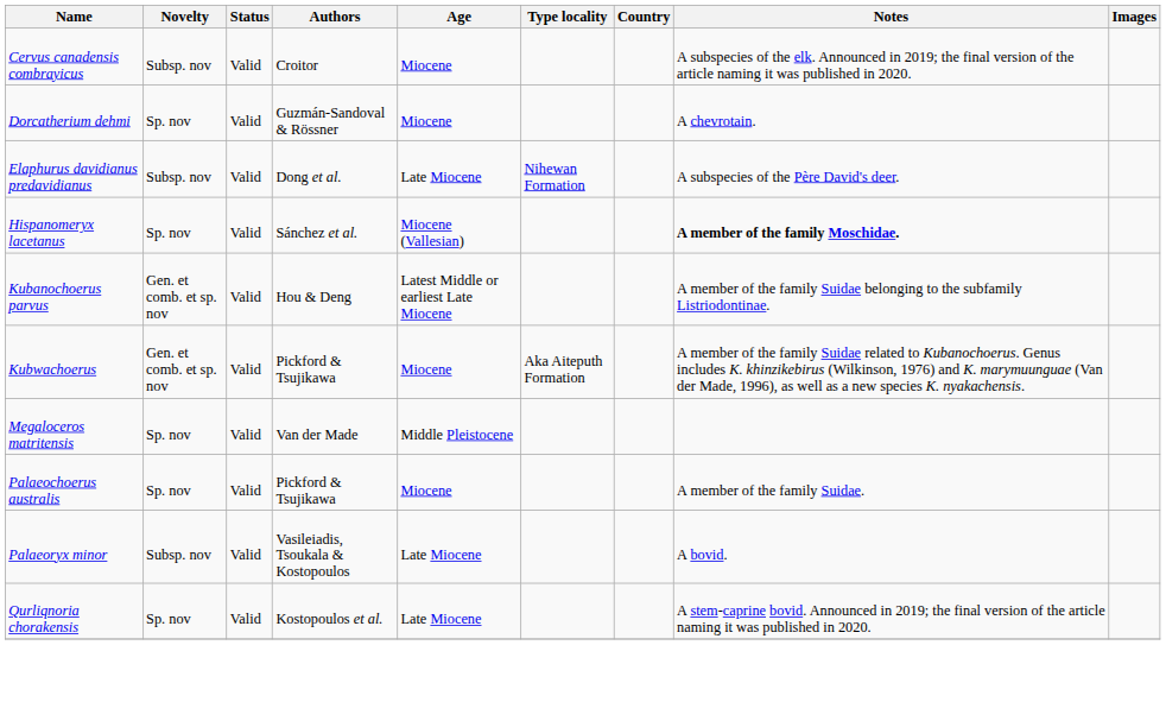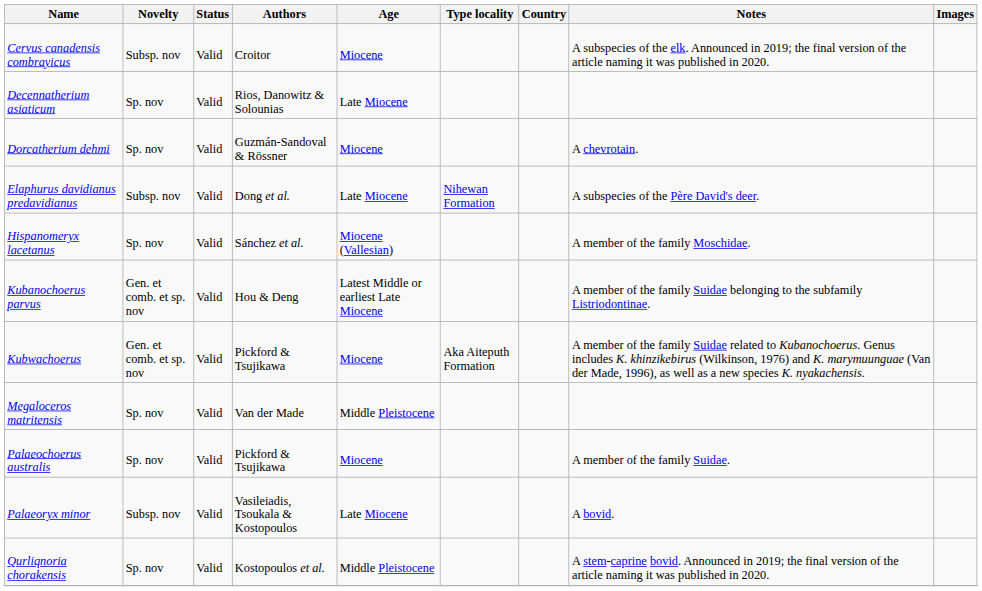+ row: Decennatherium asiaticum | Sp. nov | Valid | Rios, Danowitz & Solounias | Late Miocene
Hispanomeryx lacetanus | Notes: bold -> normal
Qurliqnoria chorakensis | Age: Late Miocene -> Middle Pleistocene
